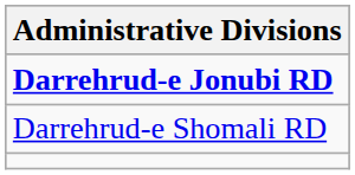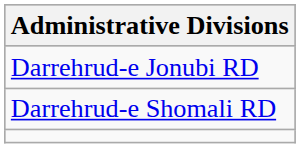row 2 | column 1: bold -> normal
